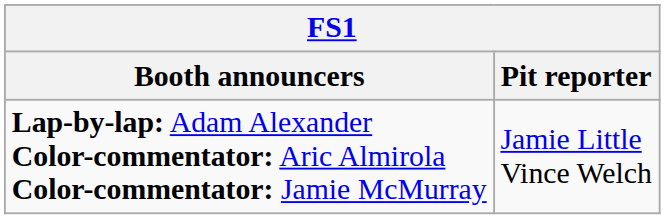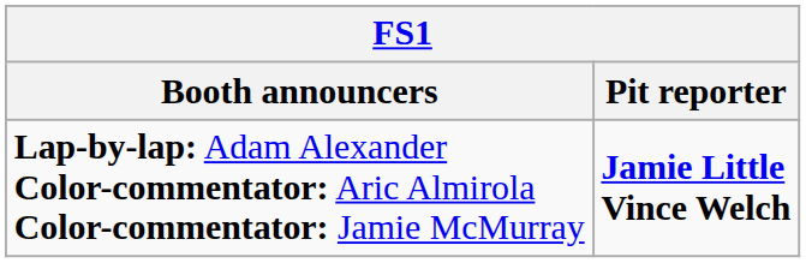row 3 | Pit reporter: normal -> bold
